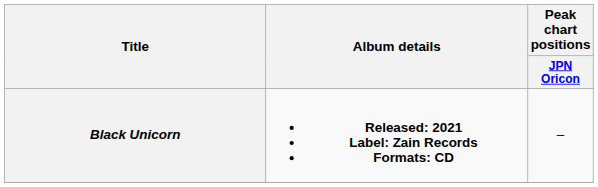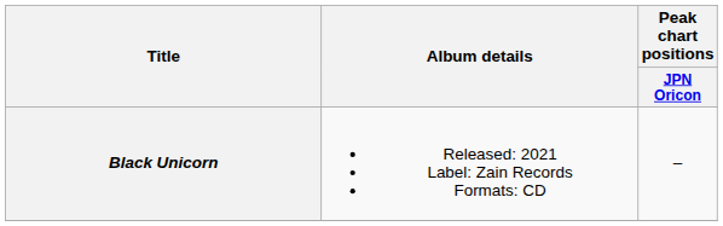Black Unicorn | Album details: bold -> normal
